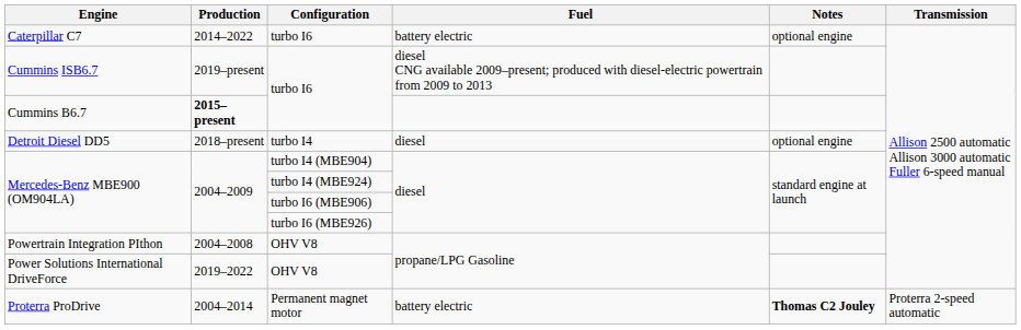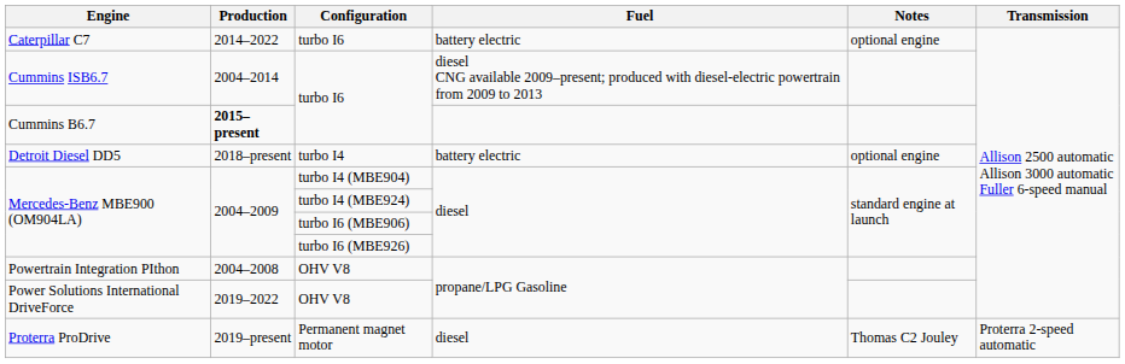Cummins ISB6.7 | Production: 2019–present -> 2004–2014
Detroit Diesel DD5 | Fuel: diesel -> battery electric
Proterra ProDrive | Production: 2004–2014 -> 2019–present
Proterra ProDrive | Fuel: battery electric -> diesel
Proterra ProDrive | Notes: bold -> normal
